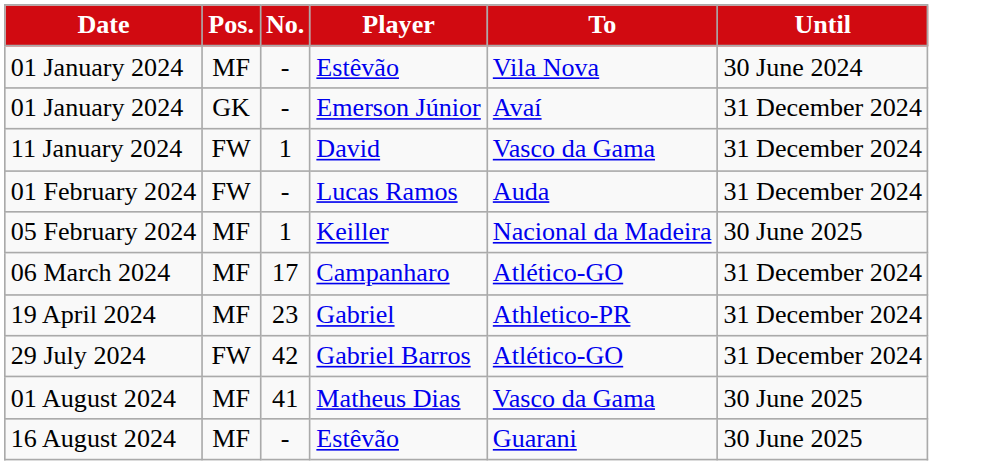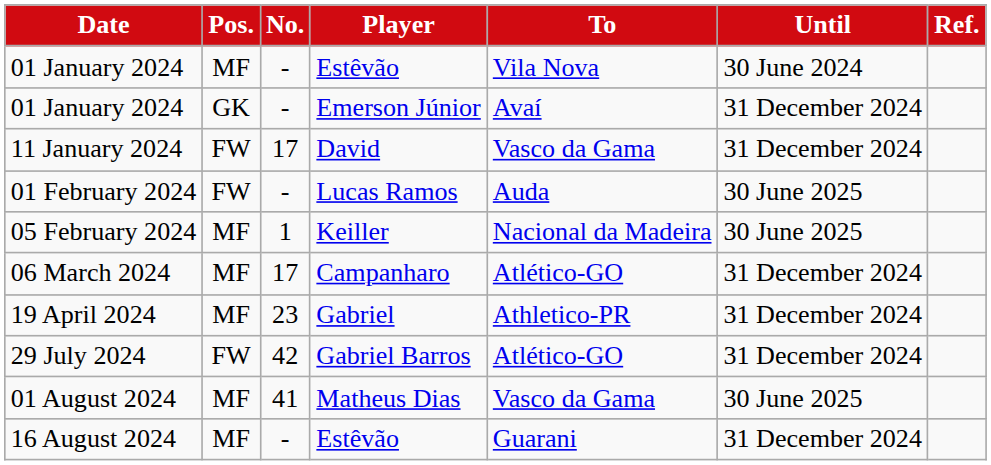+ column: Ref.
11 January 2024 | No.: 1 -> 17
01 February 2024 | Until: 31 December 2024 -> 30 June 2025
16 August 2024 | Until: 30 June 2025 -> 31 December 2024
